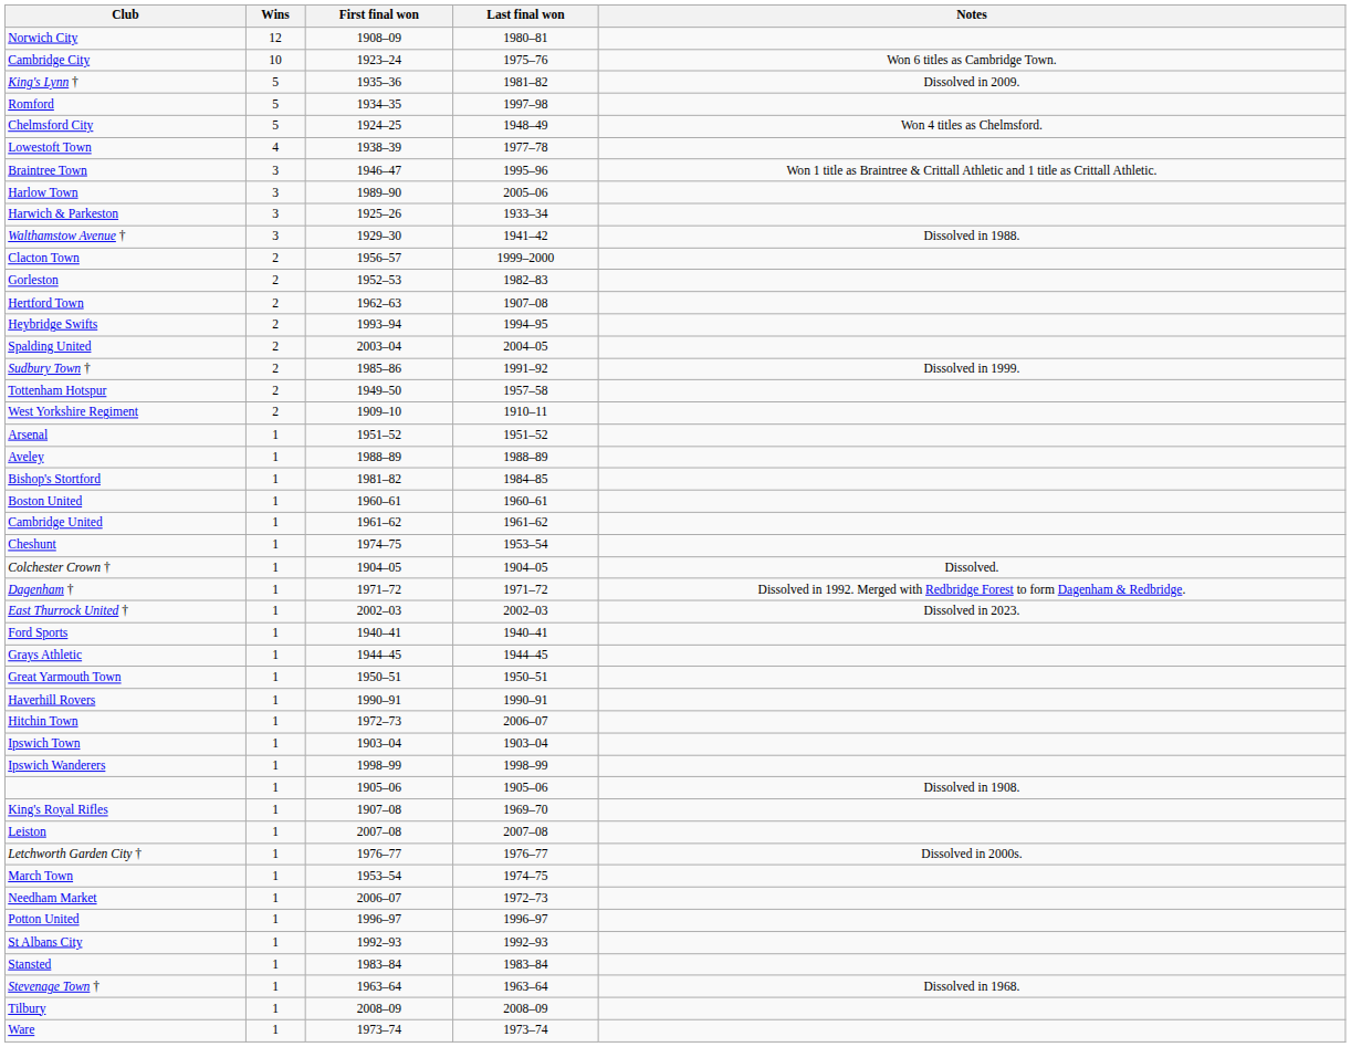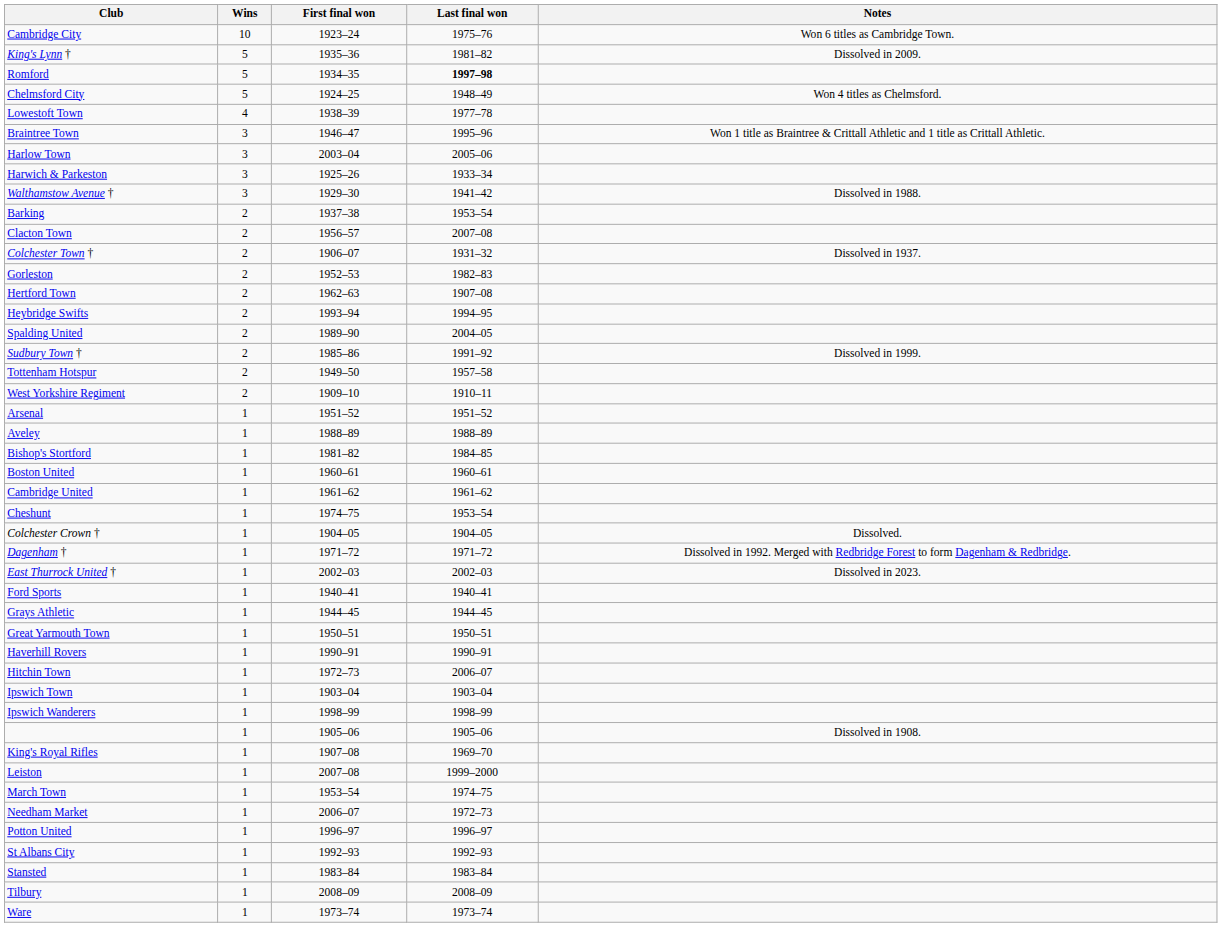- row: Norwich City | 12 | 1908–09 | 1980–81
Romford | Last final won: normal -> bold
Harlow Town | First final won: 1989–90 -> 2003–04
+ row: Barking | 2 | 1937–38 | 1953–54
Clacton Town | Last final won: 1999–2000 -> 2007–08
+ row: Colchester Town † | 2 | 1906–07 | 1931–32 | Dissolved in 1937.
Spalding United | First final won: 2003–04 -> 1989–90
Leiston | Last final won: 2007–08 -> 1999–2000
- row: Letchworth Garden City † | 1 | 1976–77 | 1976–77 | Dissolved in 2000s.
- row: Stevenage Town † | 1 | 1963–64 | 1963–64 | Dissolved in 1968.
